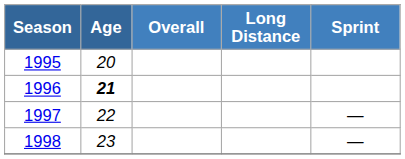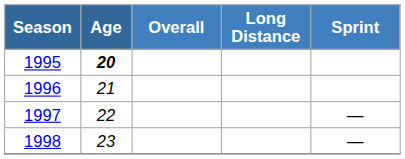1995 | Age: normal -> bold
1996 | Age: bold -> normal
